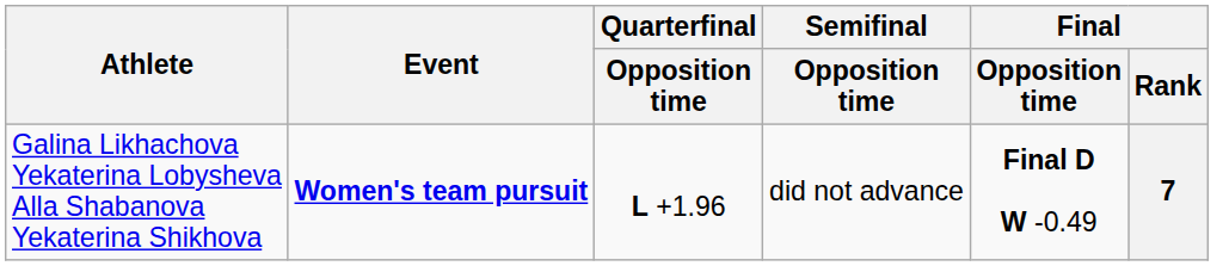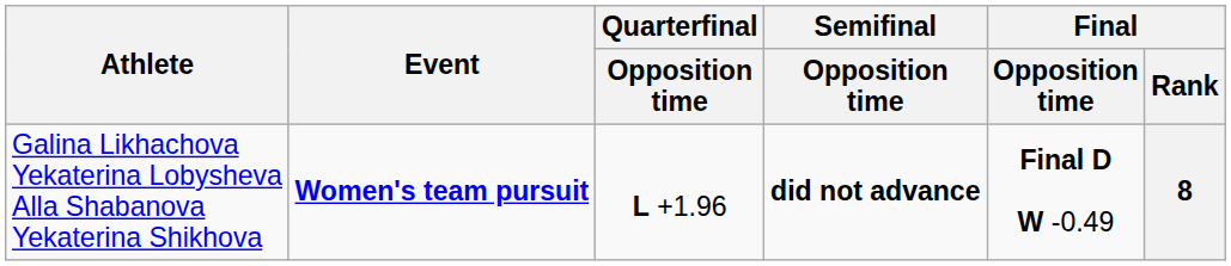row 3 | Semifinal / Opposition time: normal -> bold
row 3 | Final / Rank: 7 -> 8
